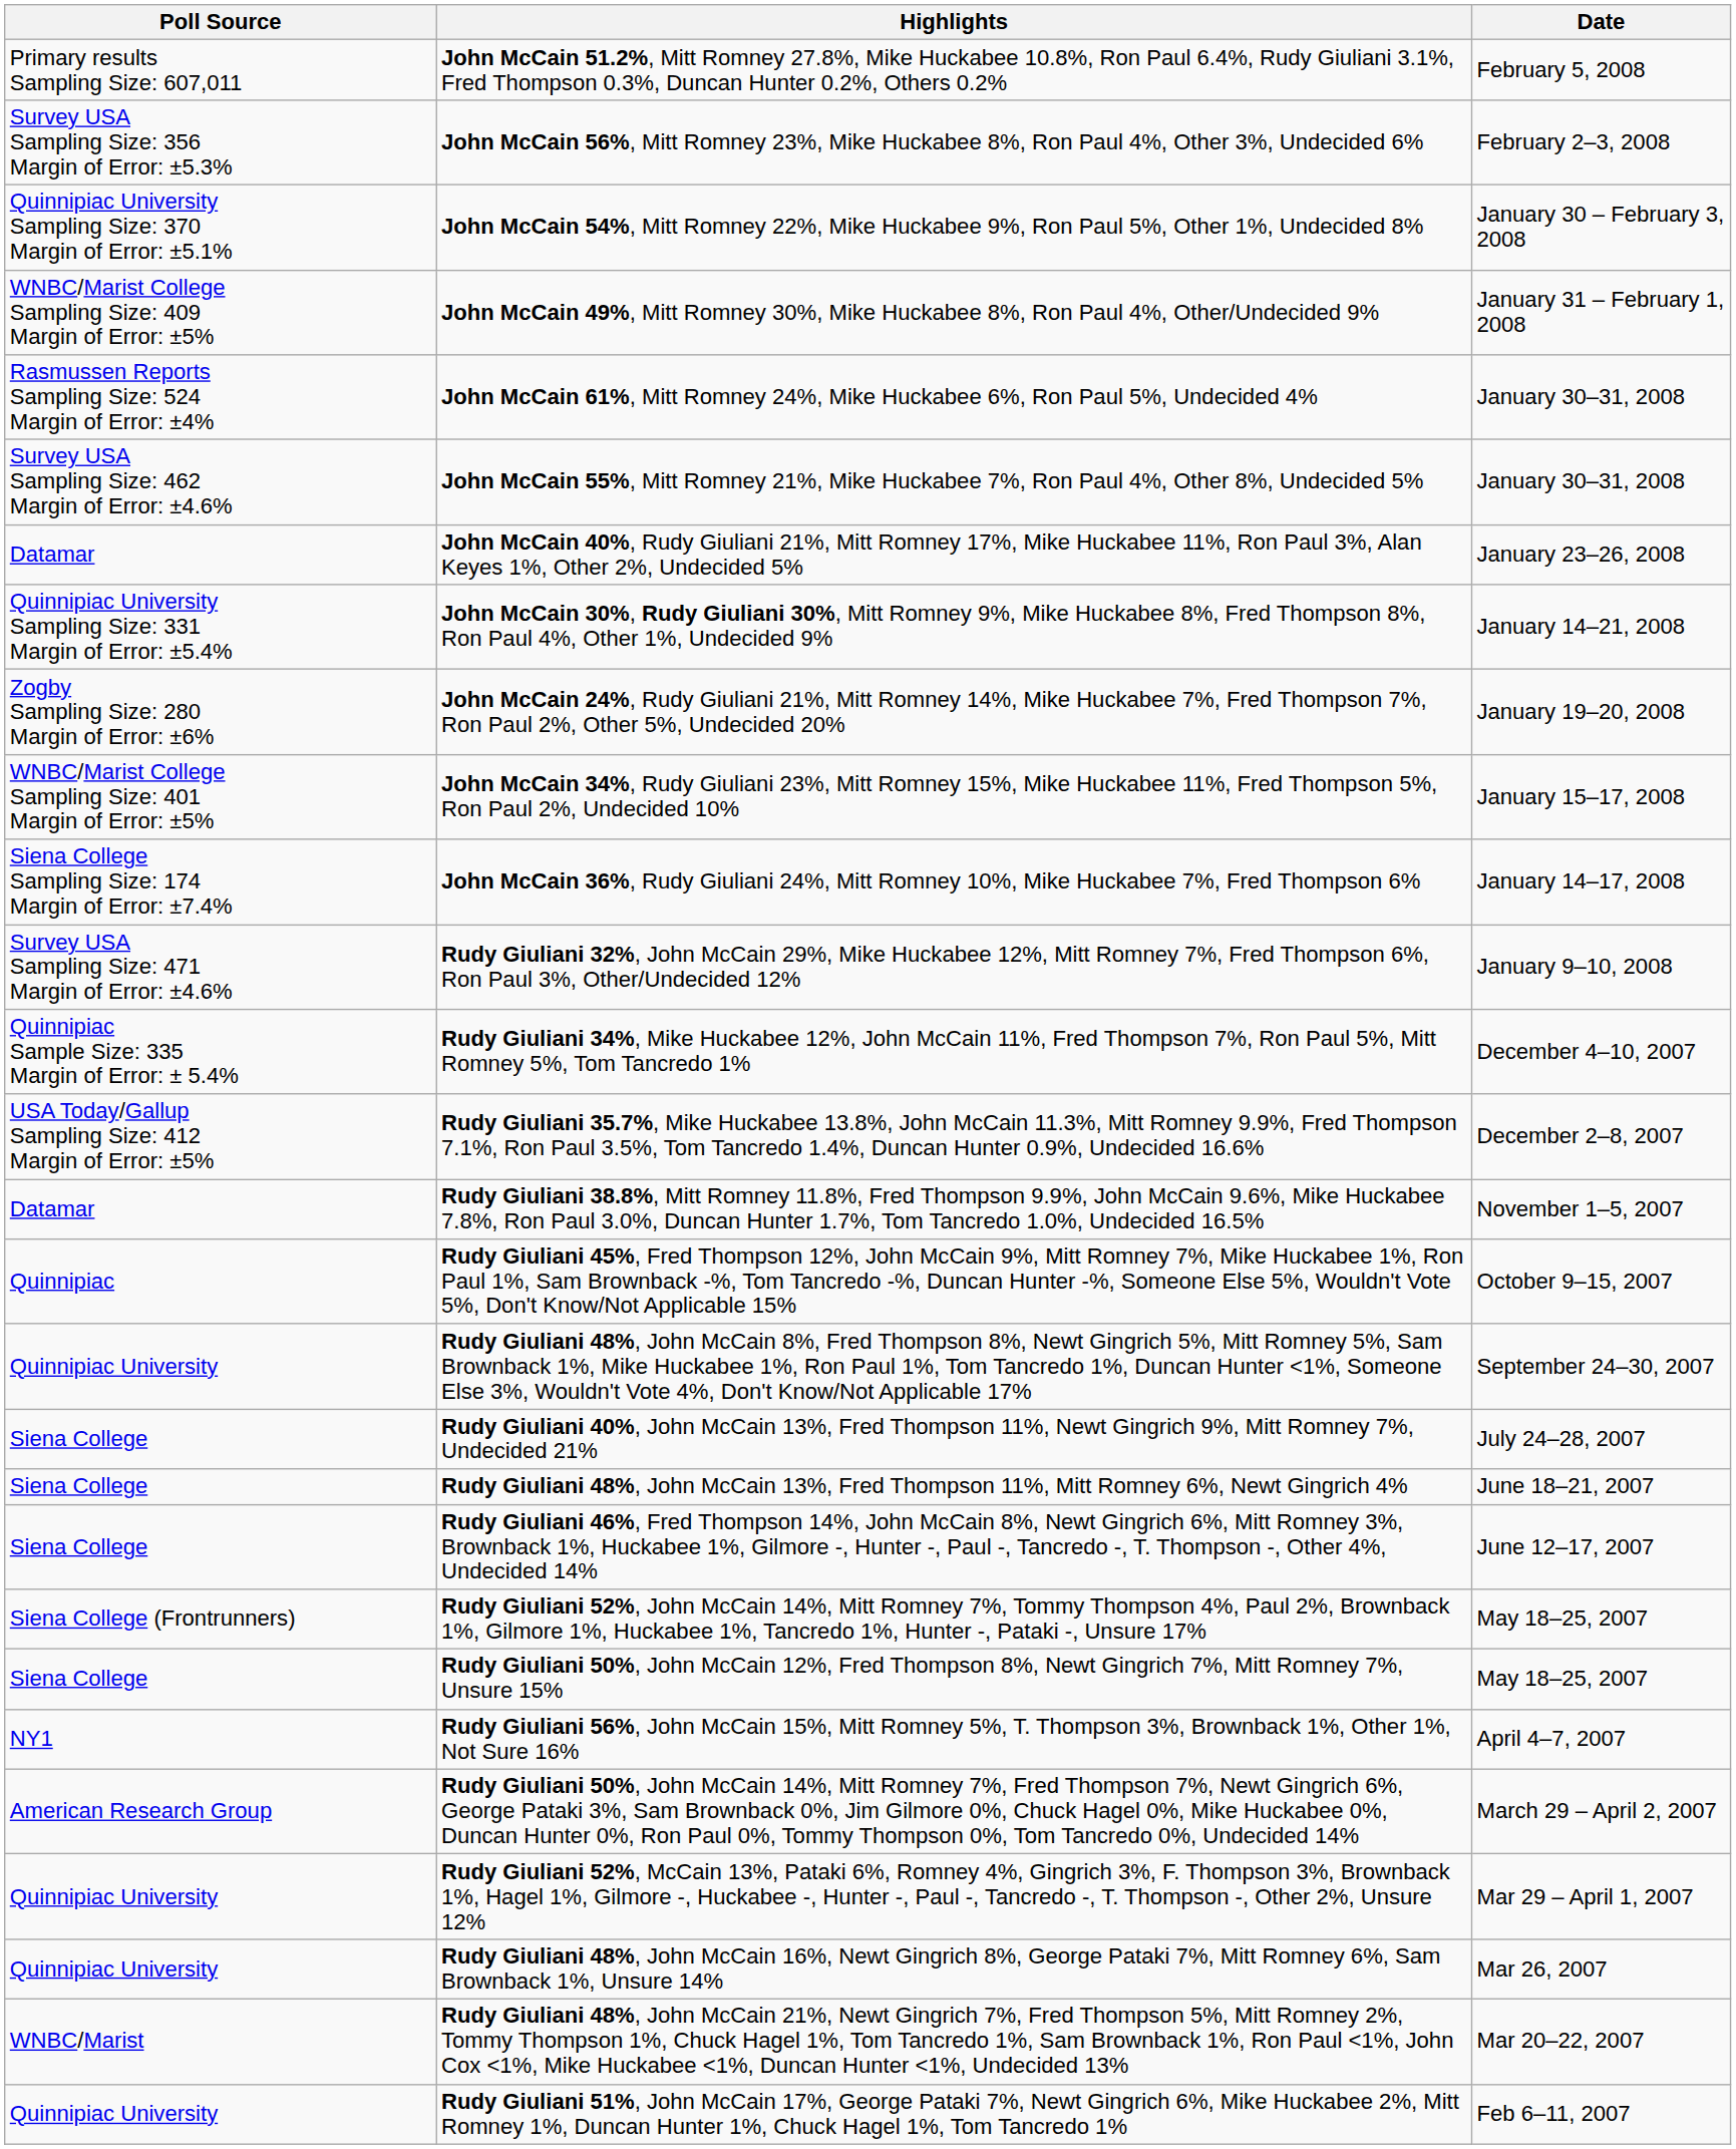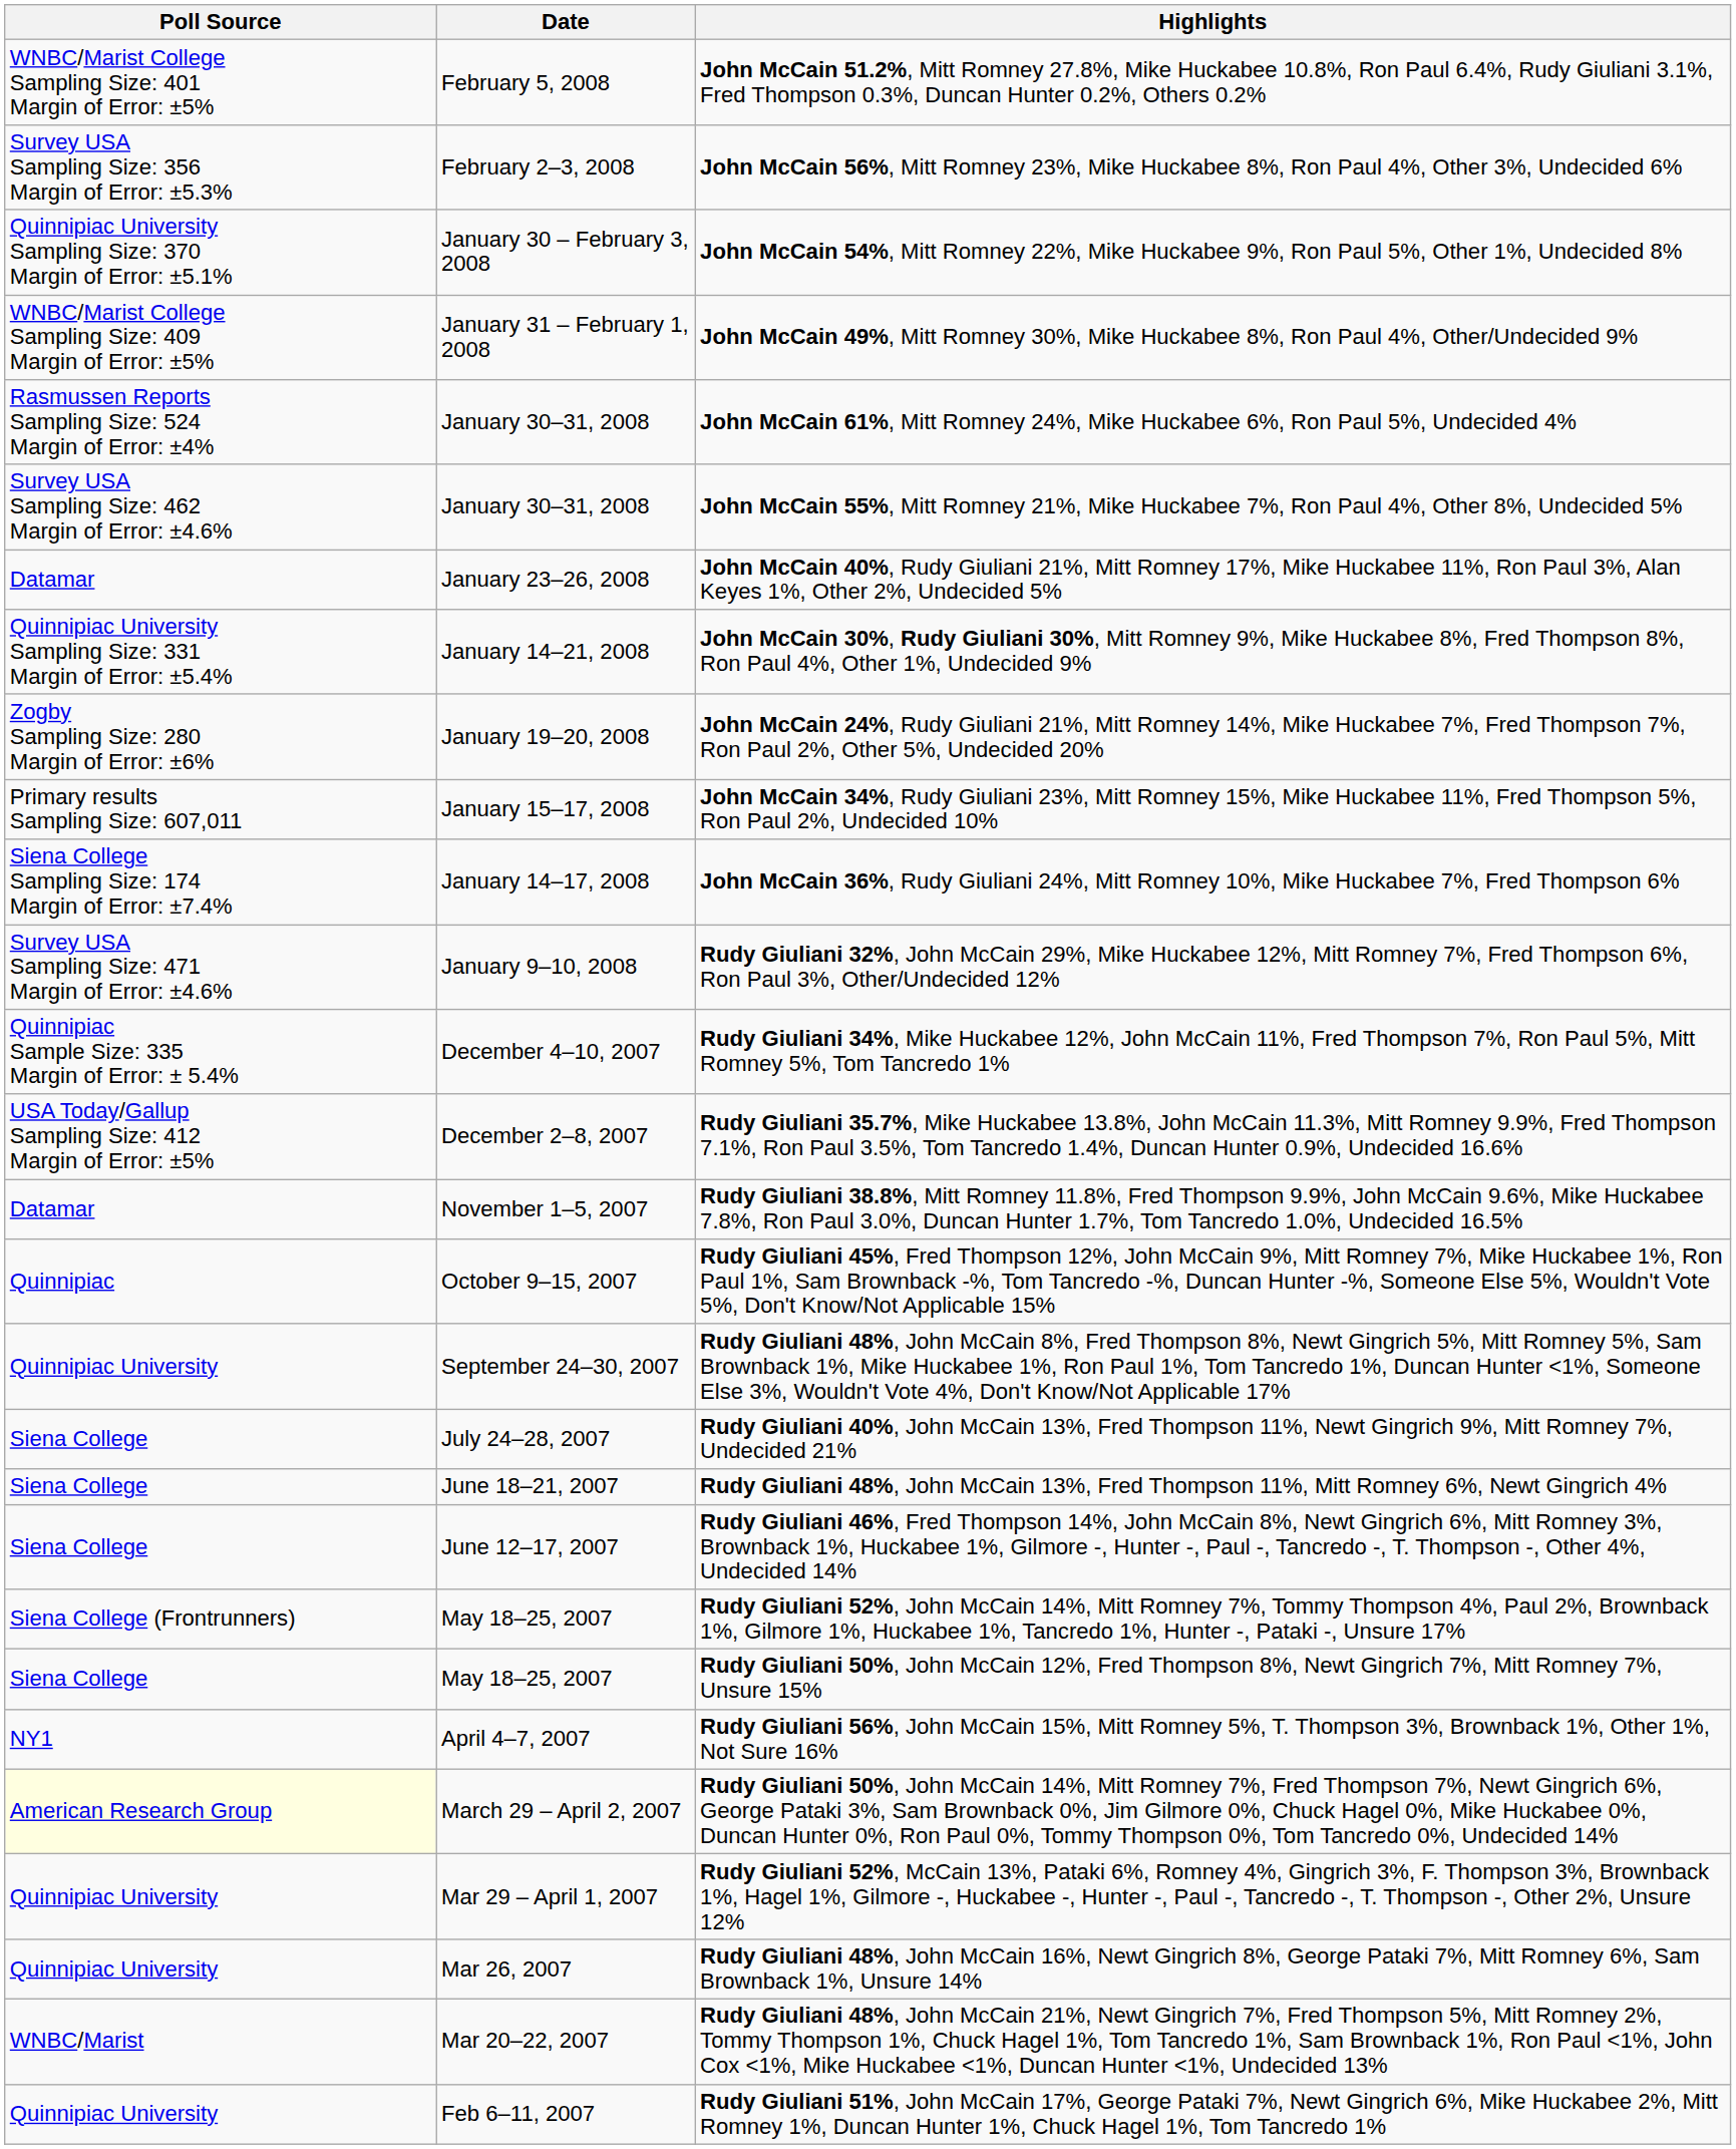columns swapped: Date <-> Highlights
row 2 | Poll Source: Primary results Sampling Size: 607,011 -> WNBC/Marist College Sampling Size: 401 Margin of Error: ±5%
row 11 | Poll Source: WNBC/Marist College Sampling Size: 401 Margin of Error: ±5% -> Primary results Sampling Size: 607,011
row 25 | Poll Source: no background -> lightyellow background
